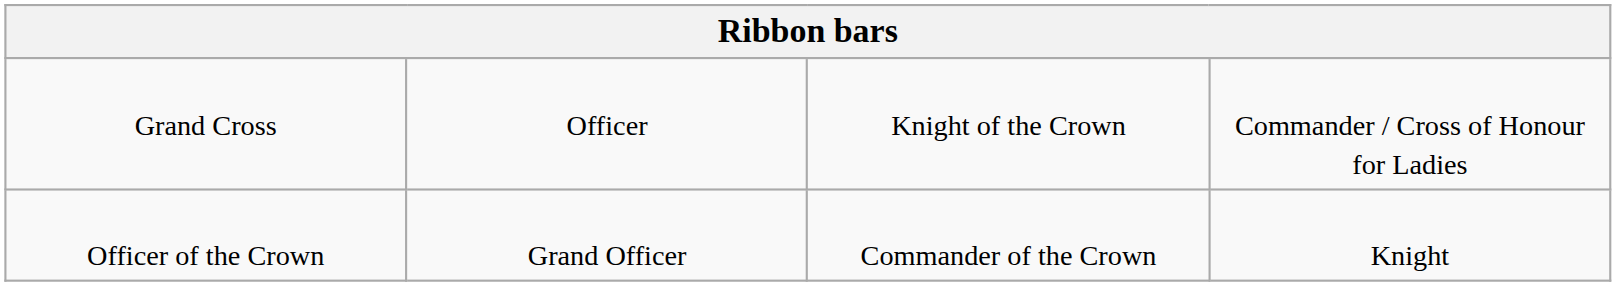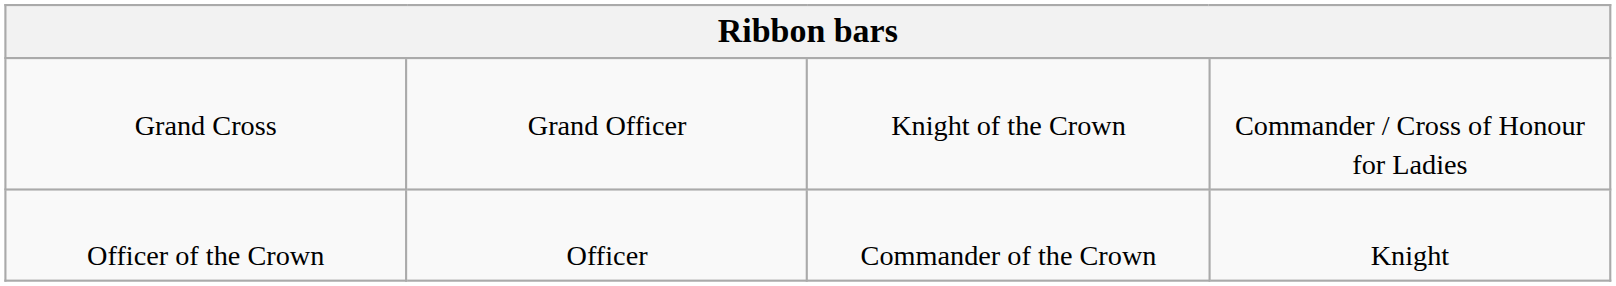Grand Cross | column 2: Officer -> Grand Officer
Officer of the Crown | column 2: Grand Officer -> Officer
